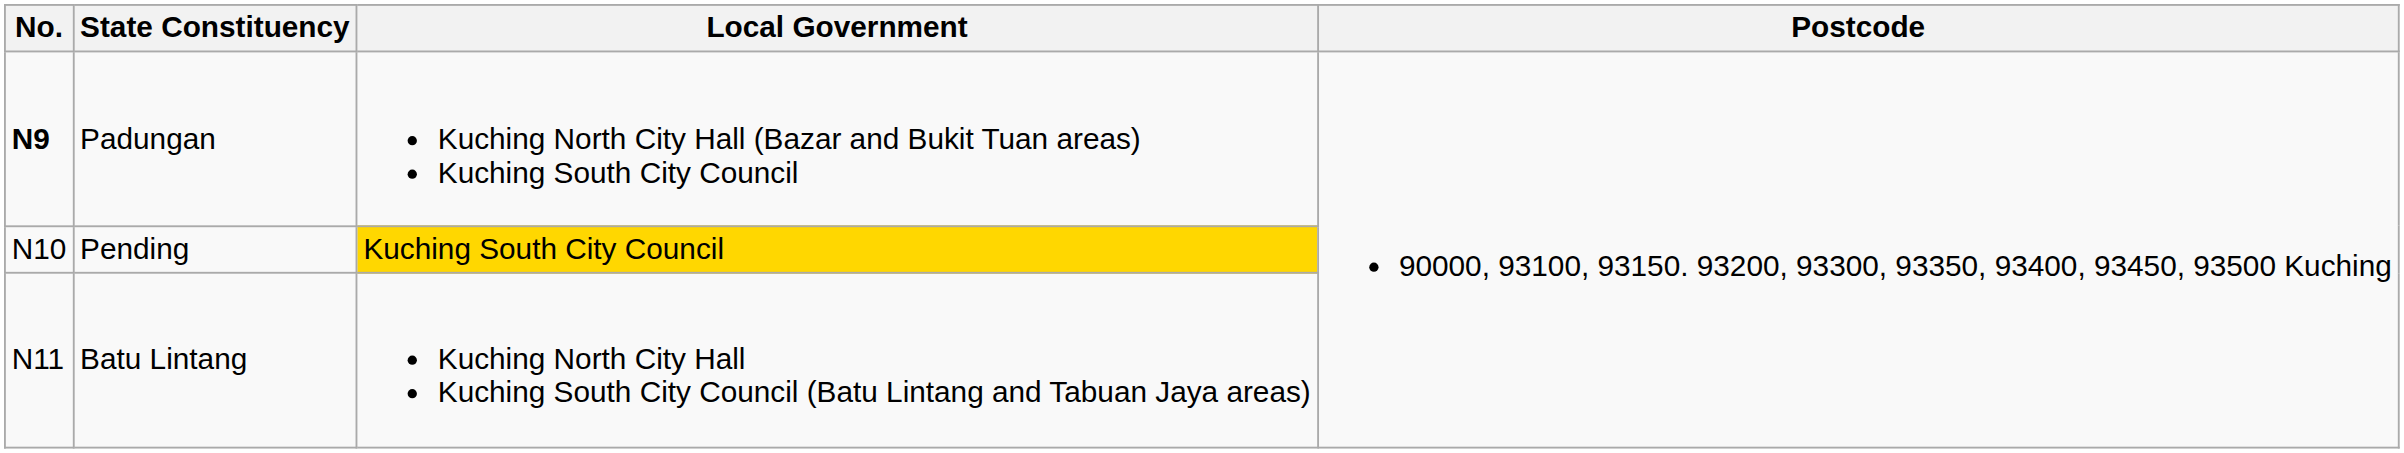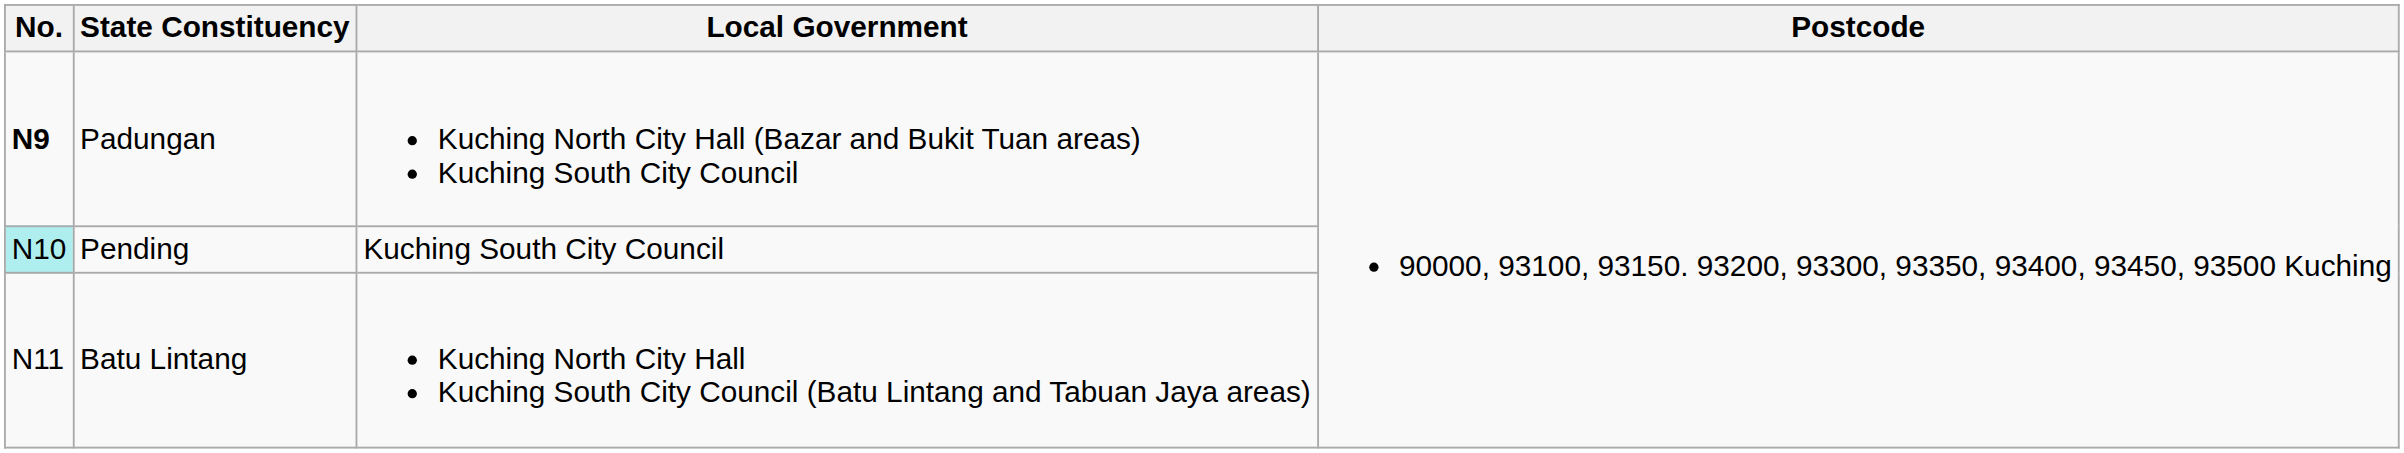Pending | No.: no background -> paleturquoise background
Pending | Local Government: gold background -> no background
